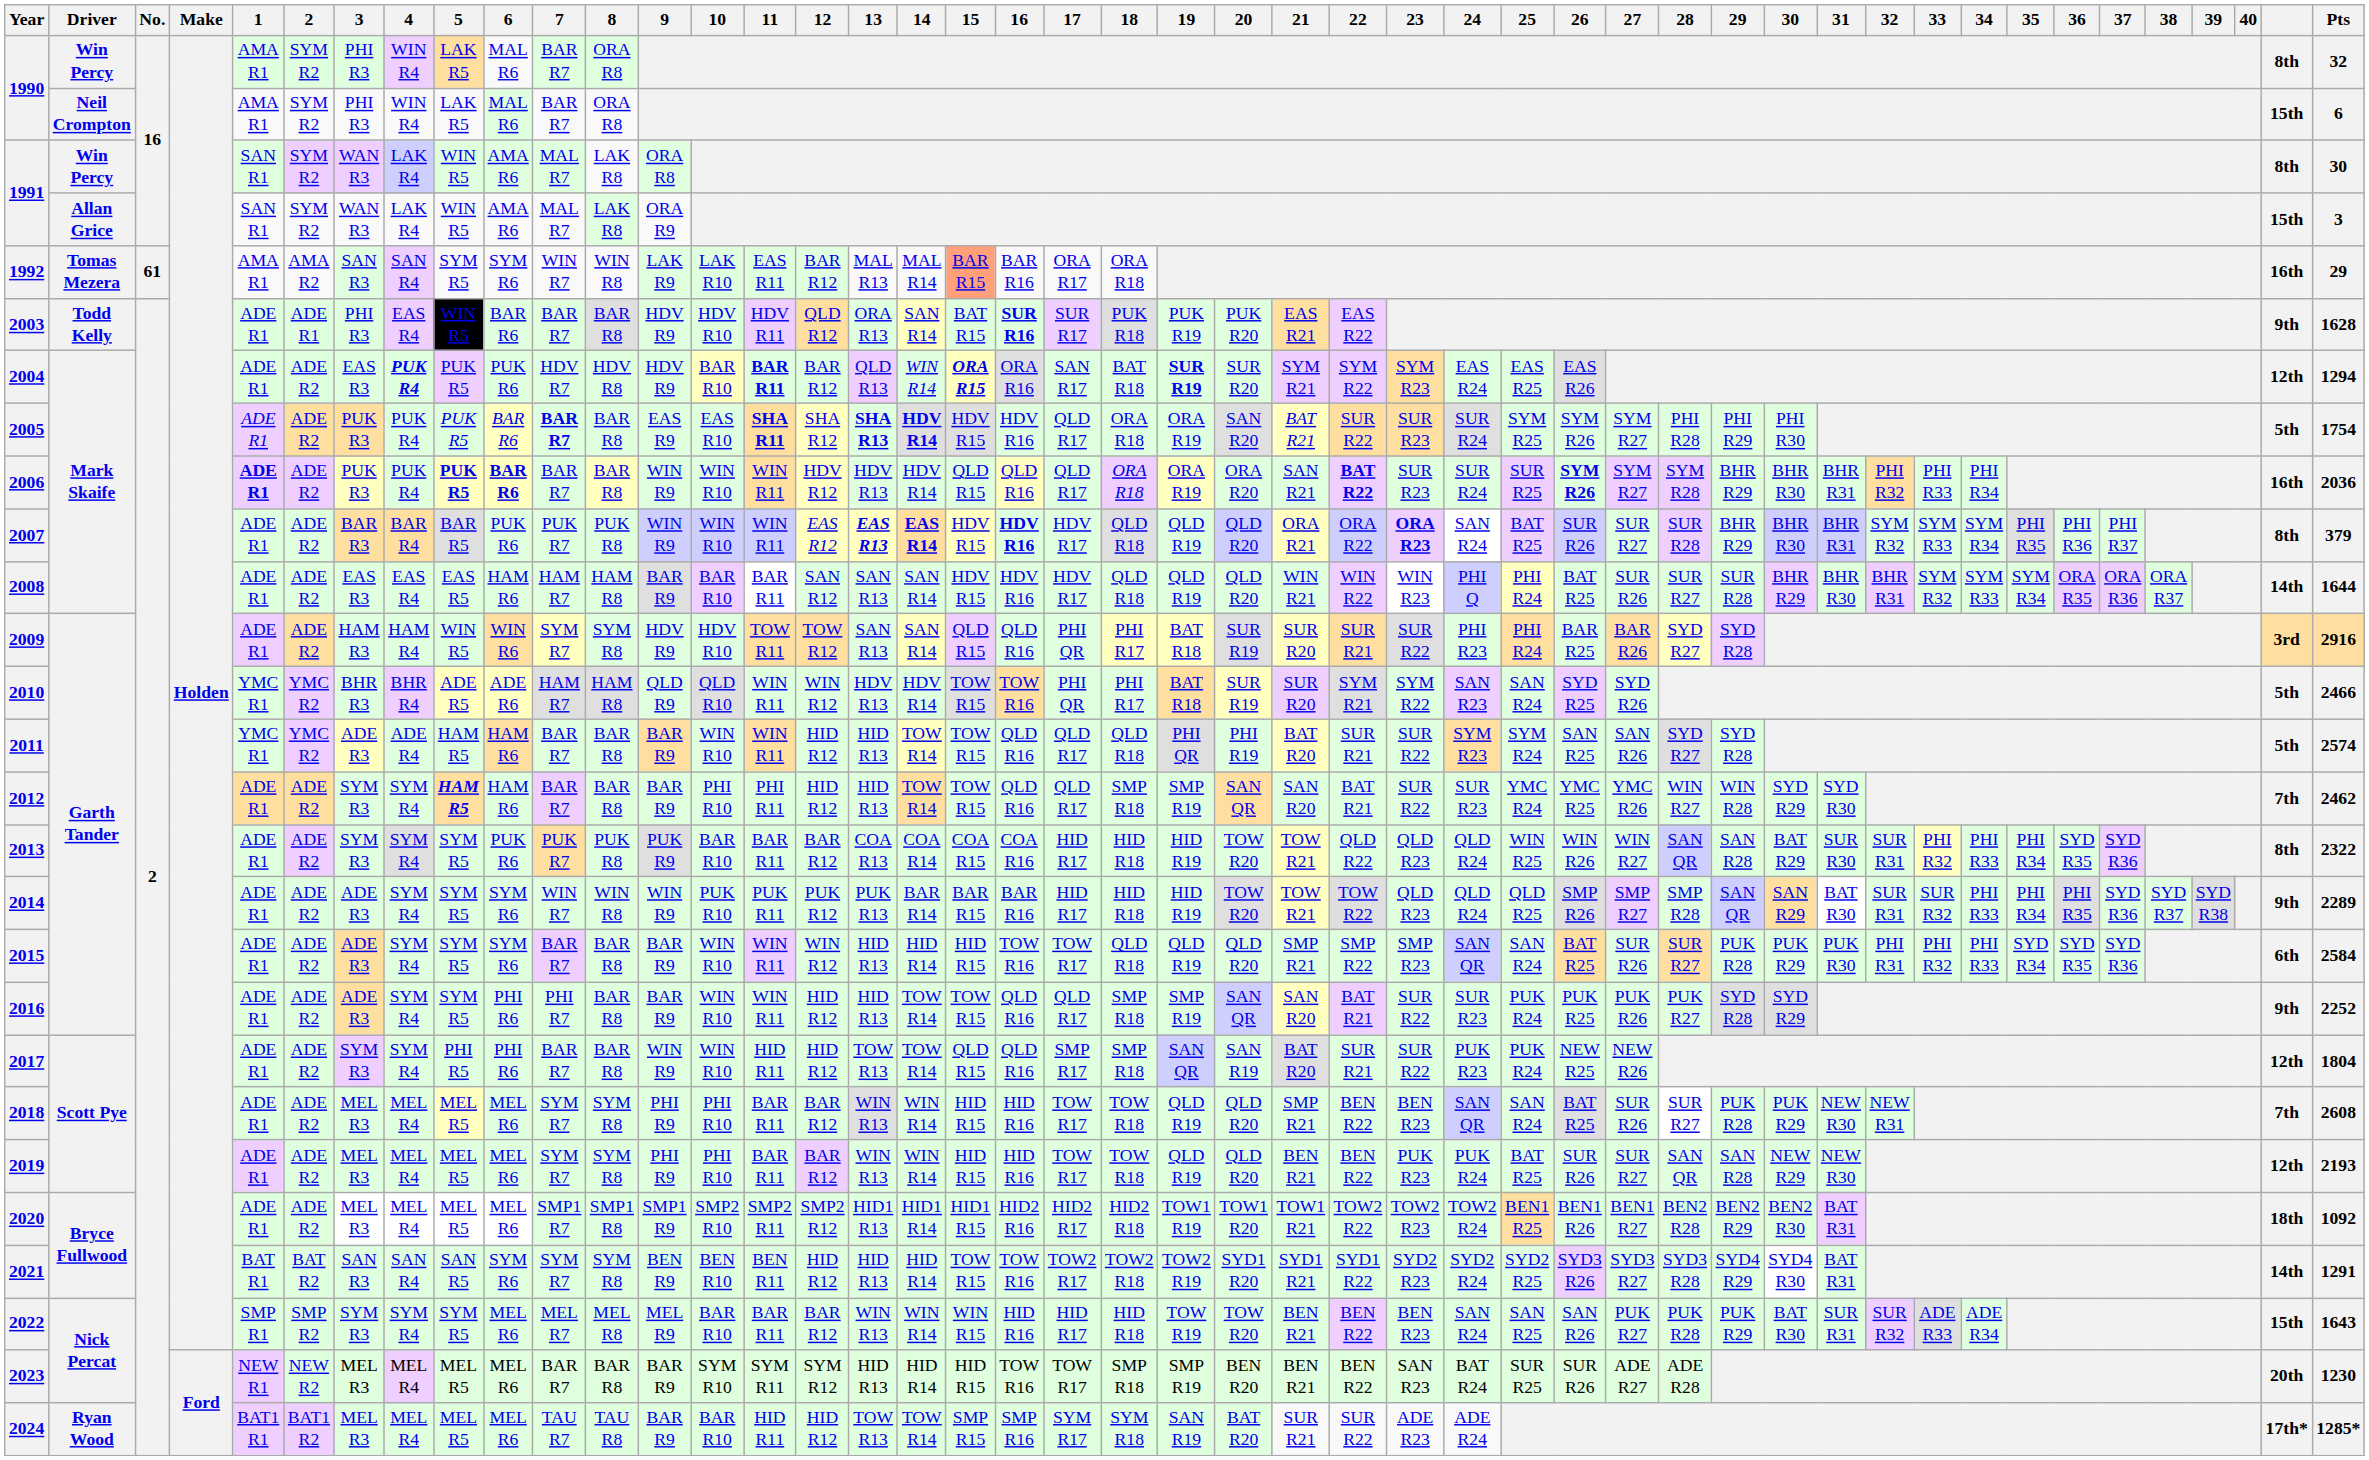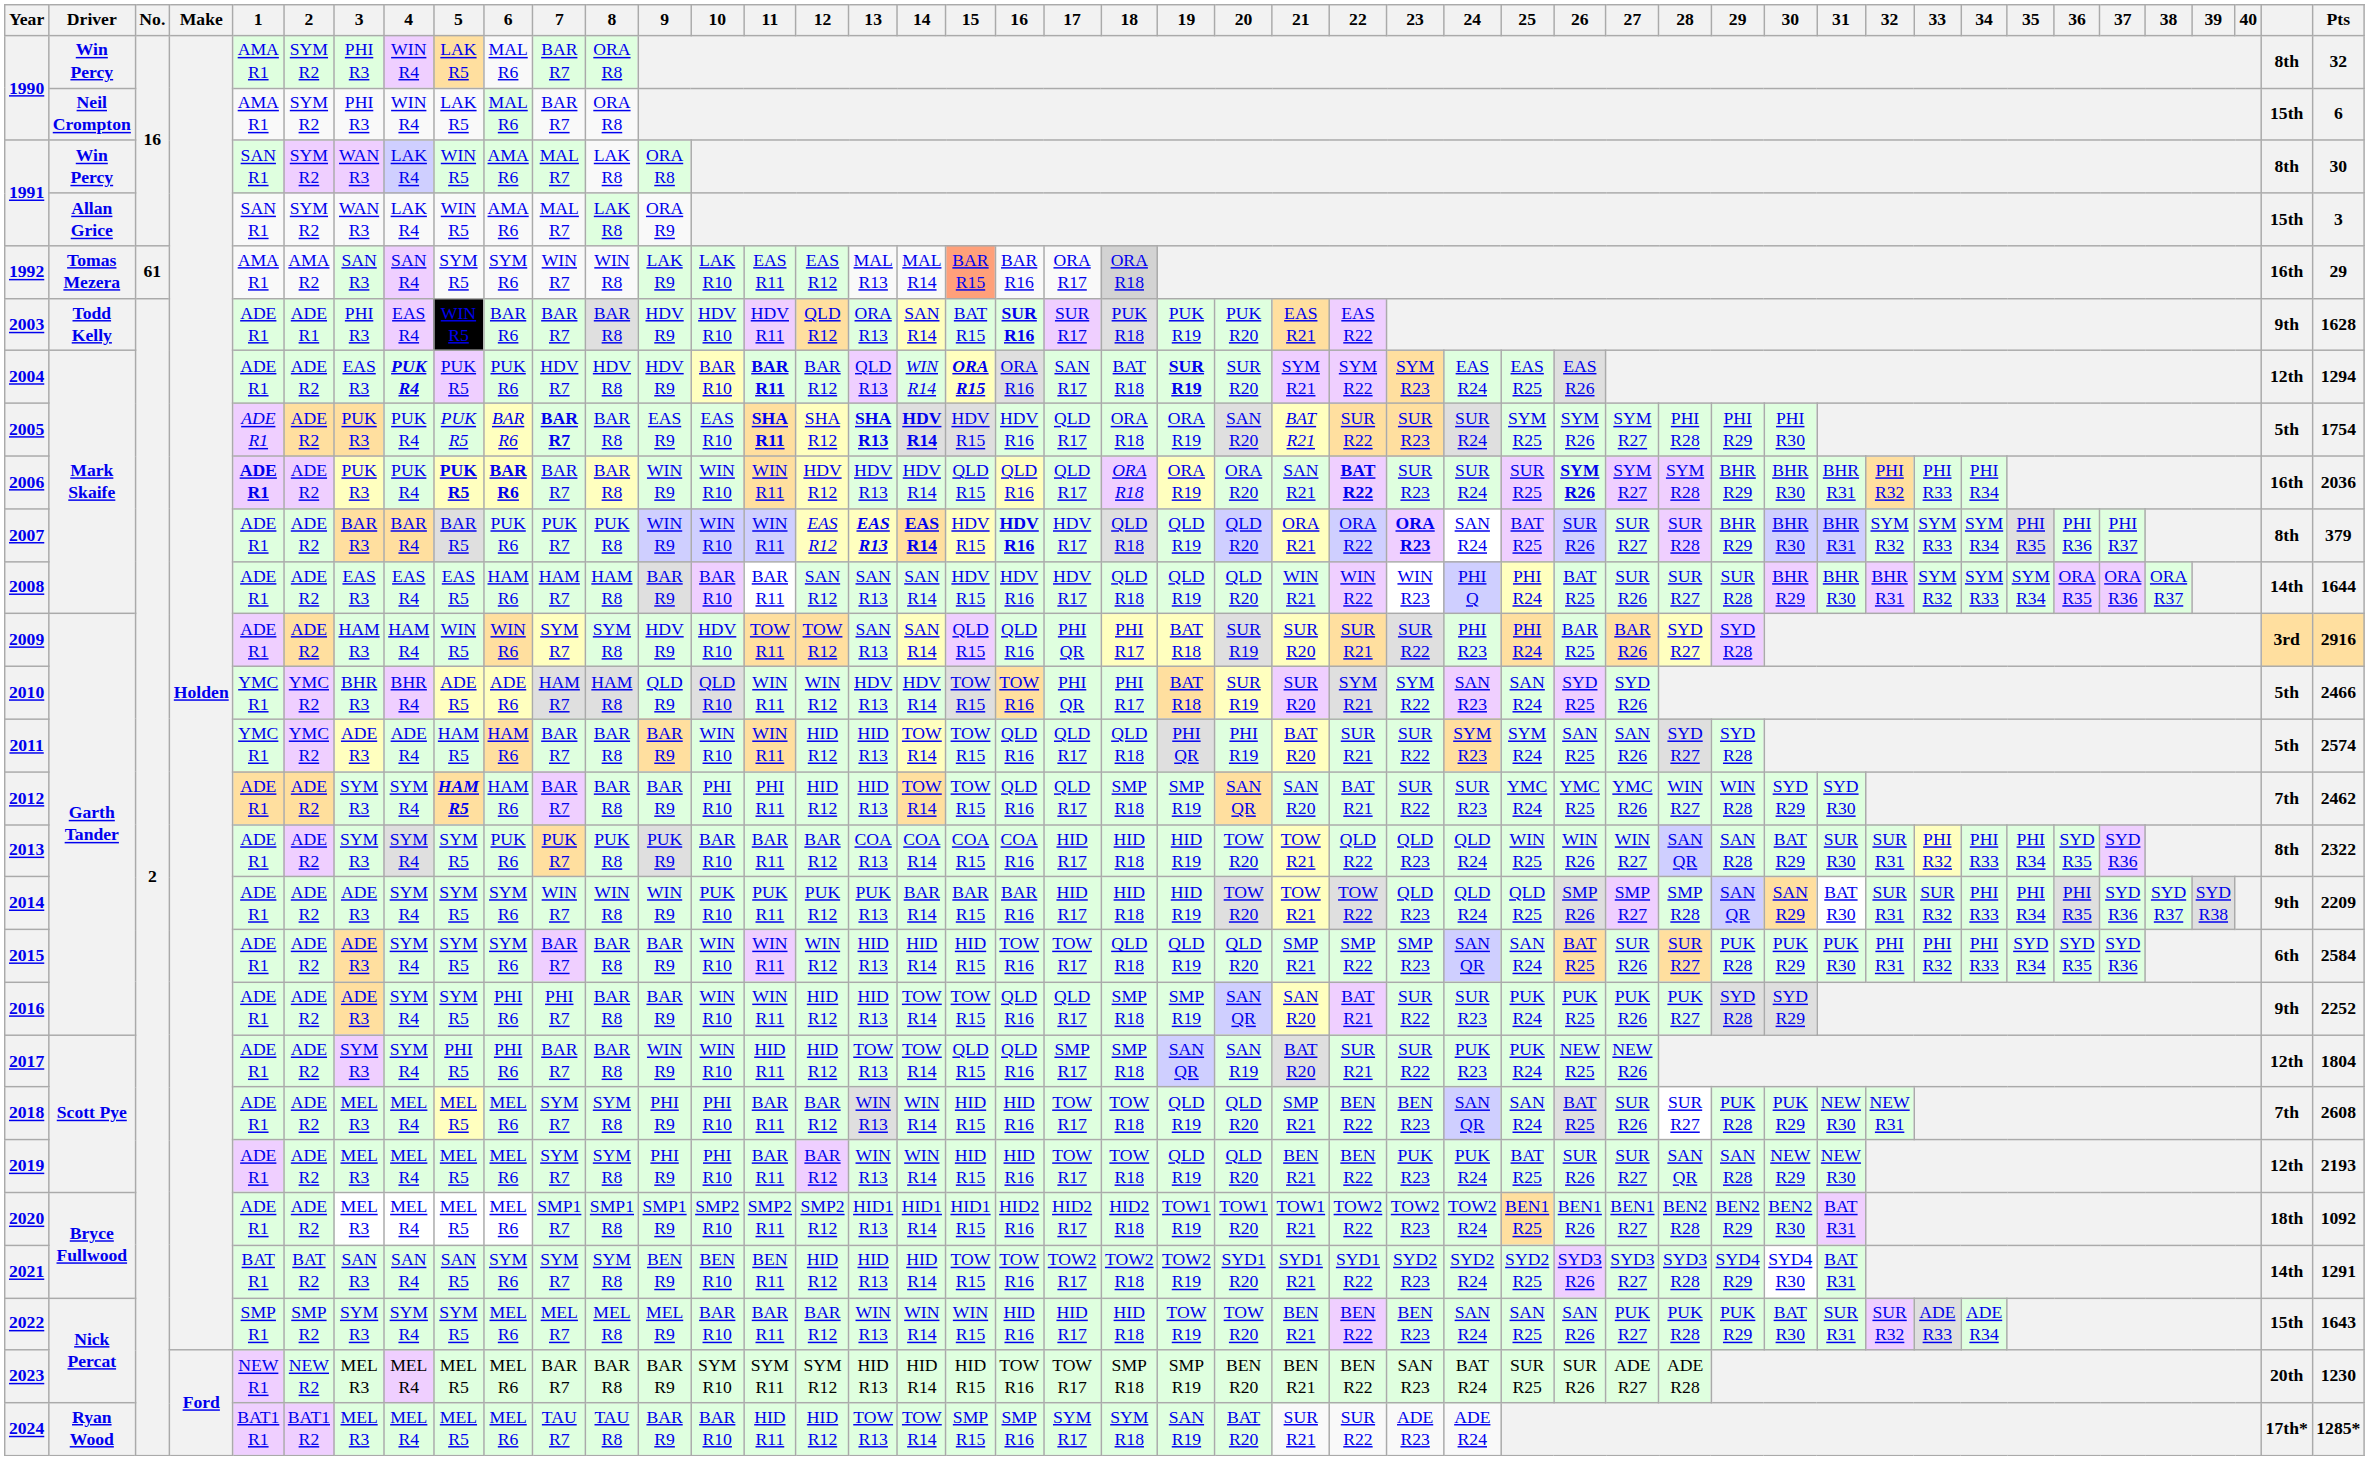1992 | 12: BAR R12 -> EAS R12
1992 | 18: no background -> lightgrey background
2014 | Pts: 2289 -> 2209
